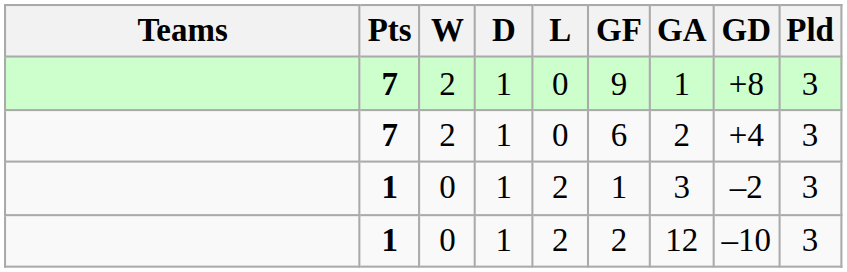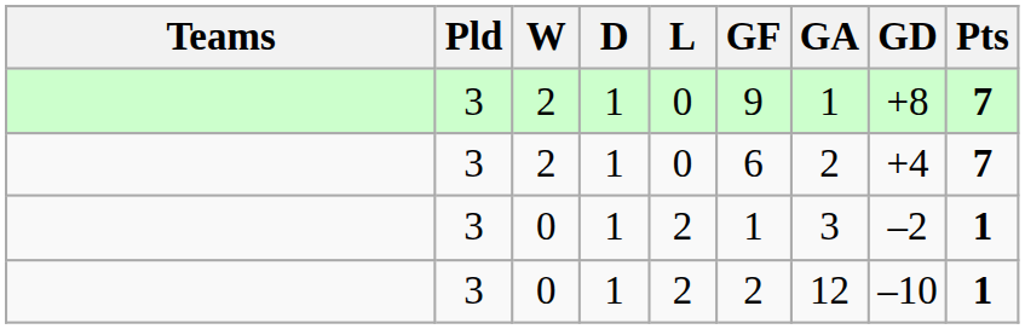columns swapped: Pld <-> Pts
